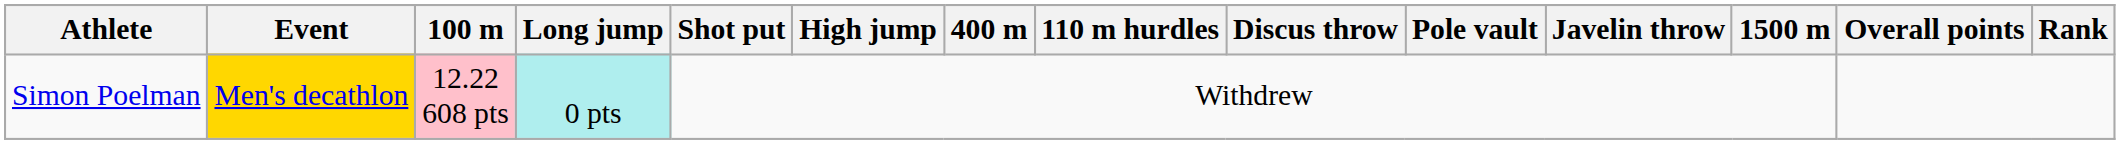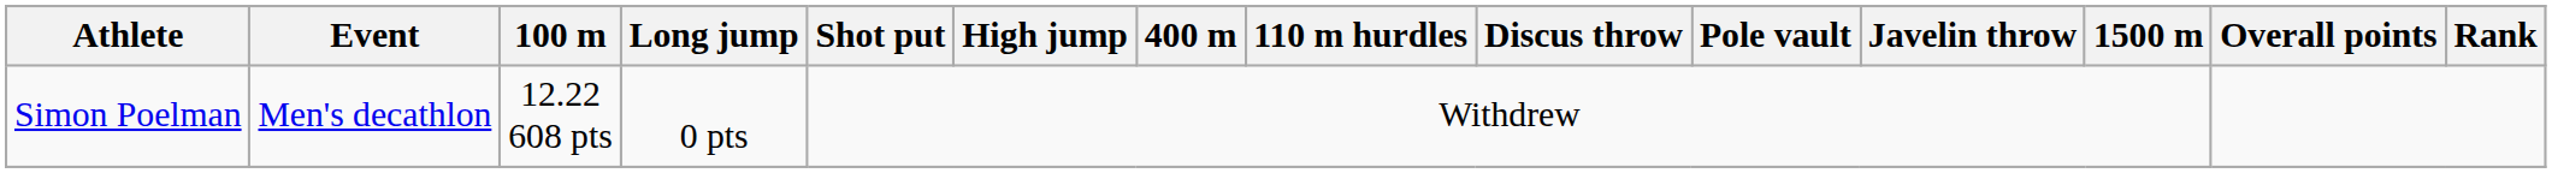Simon Poelman | Event: gold background -> no background
Simon Poelman | 100 m: pink background -> no background
Simon Poelman | Long jump: paleturquoise background -> no background
